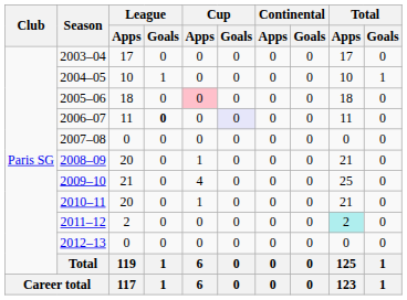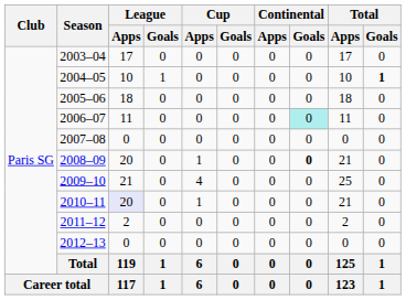2004–05 | Total / Goals: normal -> bold
2005–06 | Cup / Apps: pink background -> no background
2006–07 | League / Goals: bold -> normal
2006–07 | Cup / Goals: lavender background -> no background
2006–07 | Continental / Goals: no background -> paleturquoise background
2008–09 | Continental / Goals: normal -> bold
2010–11 | League / Apps: no background -> lavender background
2011–12 | Total / Apps: paleturquoise background -> no background
